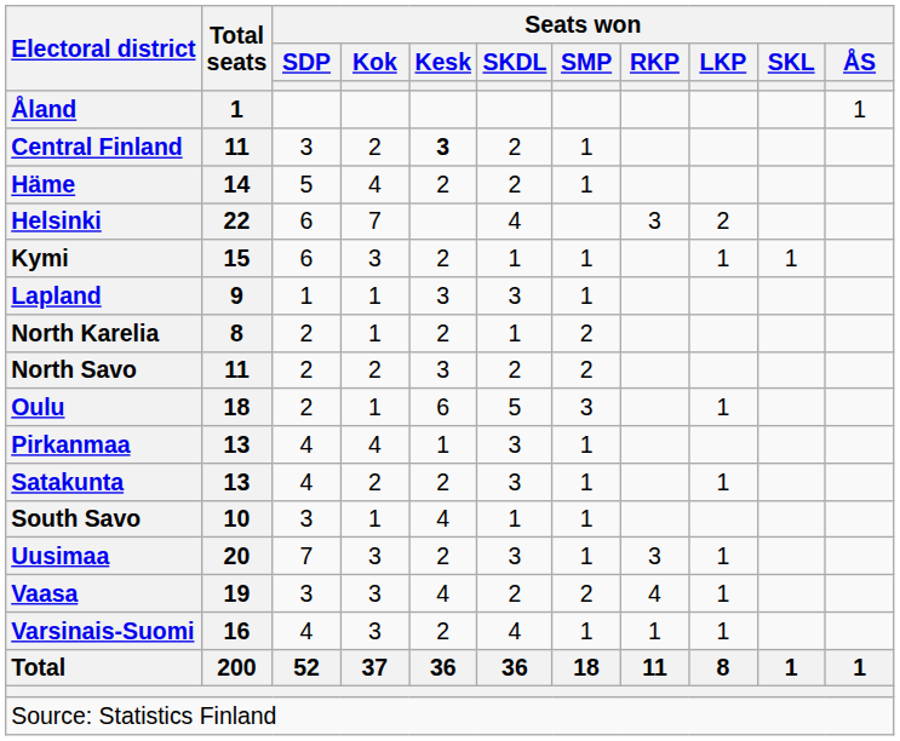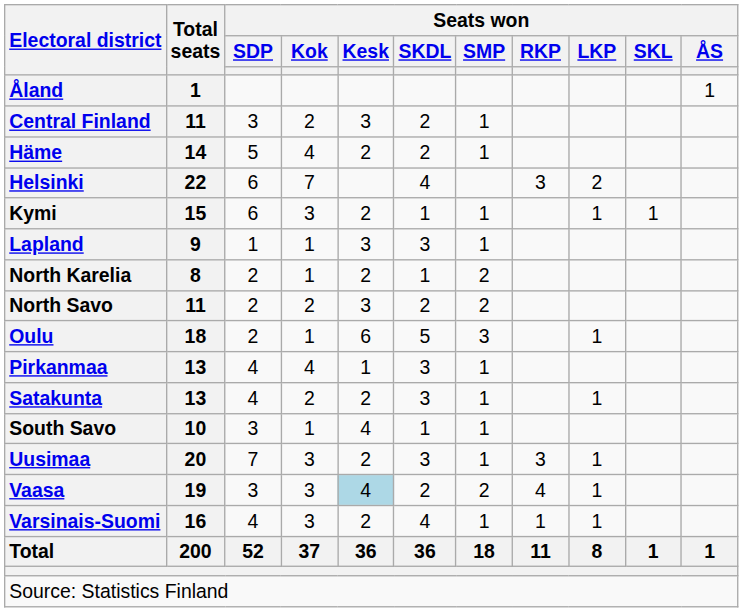Central Finland | Seats won / Kesk: bold -> normal
Vaasa | Seats won / Kesk: no background -> lightblue background
